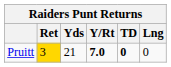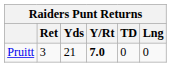Pruitt | Ret: gold background -> no background
Pruitt | TD: bold -> normal
